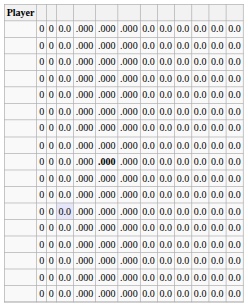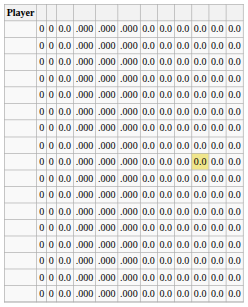row 10 | column 6: bold -> normal
row 10 | column 11: no background -> khaki background
row 13 | column 4: lavender background -> no background
